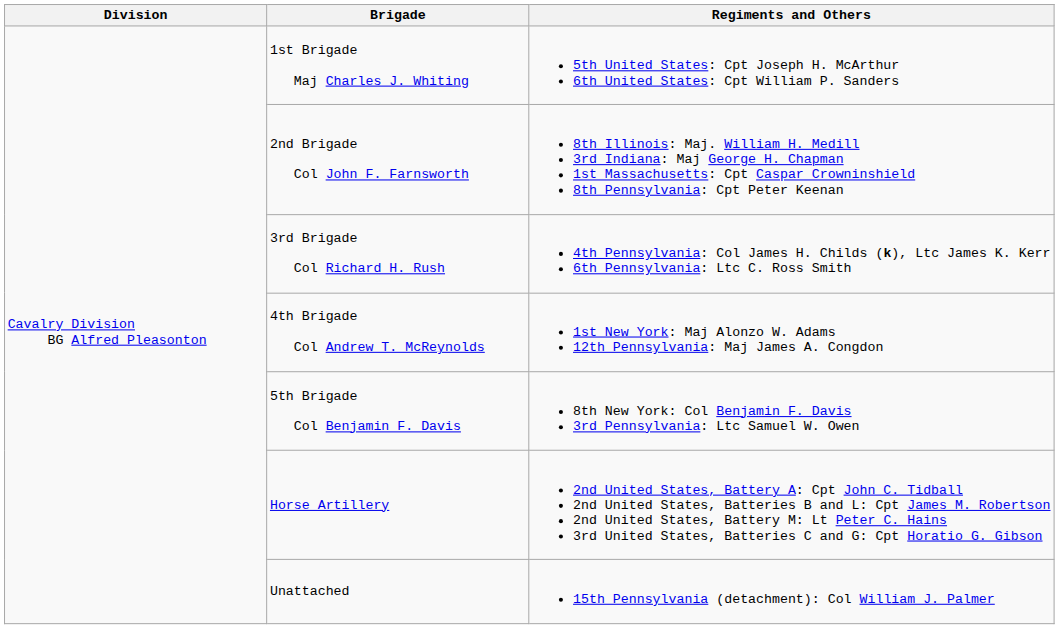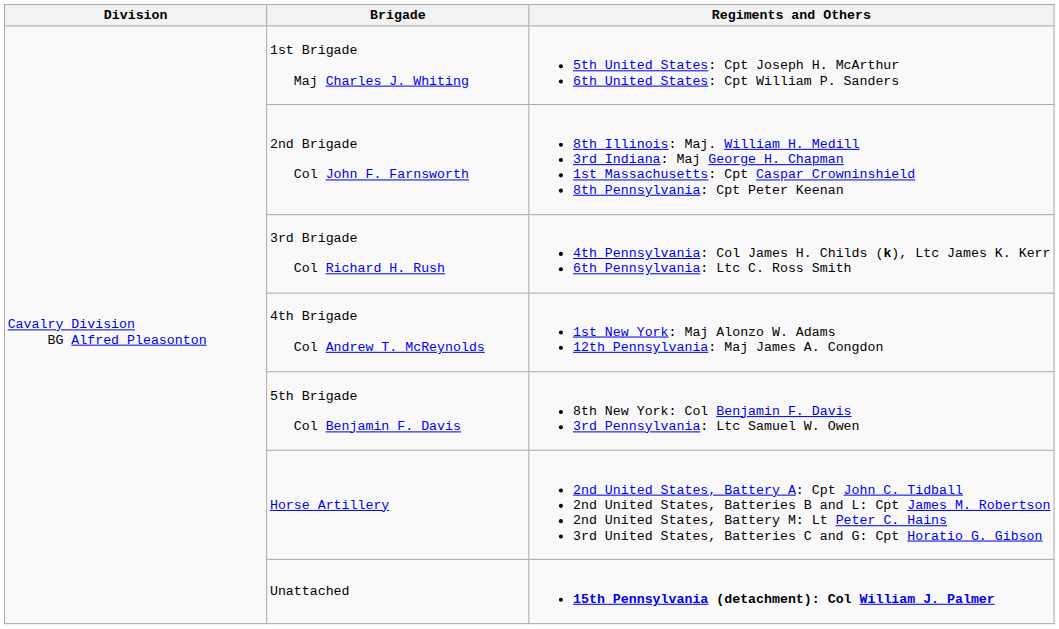Unattached | Regiments and Others: normal -> bold
